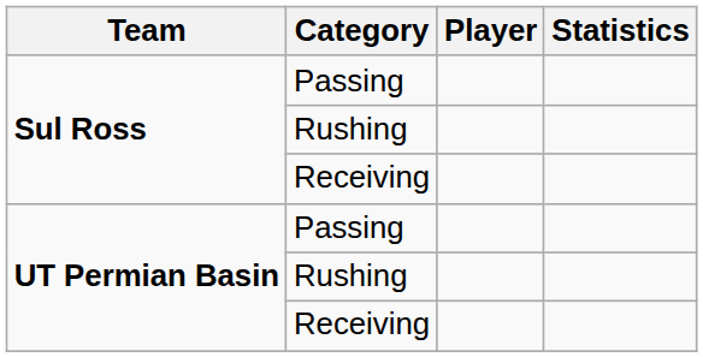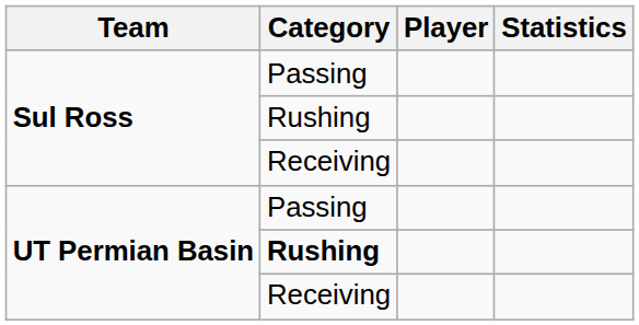UT Permian Basin / Rushing | Category: normal -> bold
